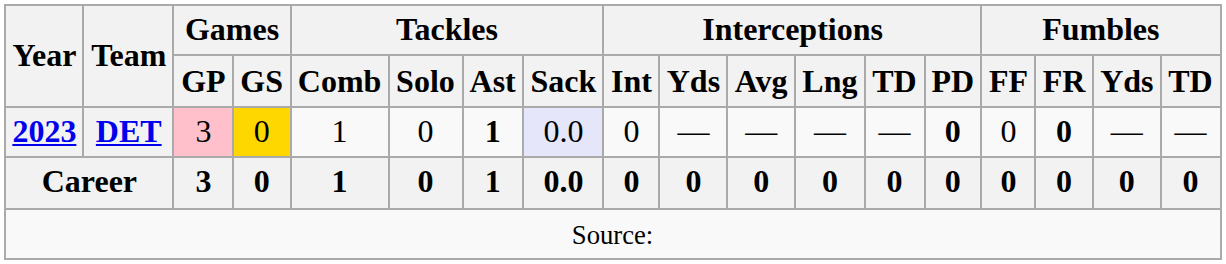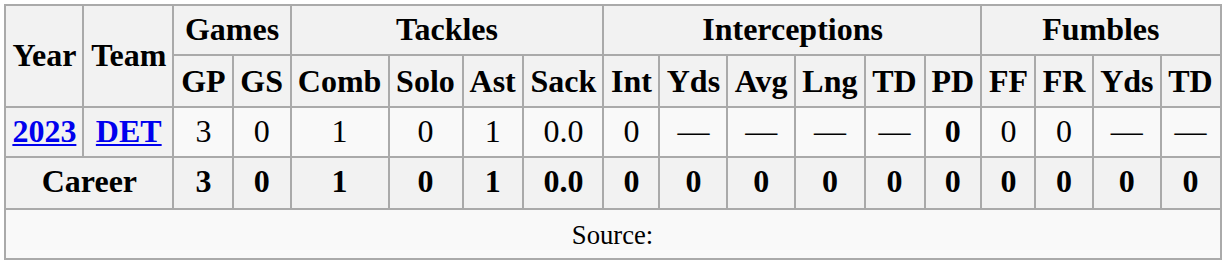2023 | Games / GP: pink background -> no background
2023 | Games / GS: gold background -> no background
2023 | Tackles / Ast: bold -> normal
2023 | Tackles / Sack: lavender background -> no background
2023 | Fumbles / FR: bold -> normal
